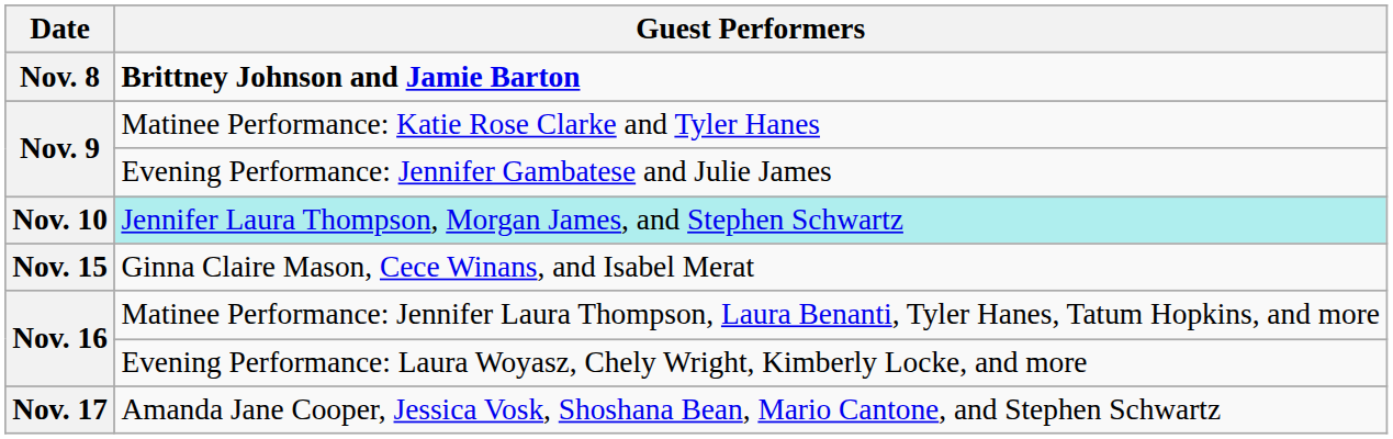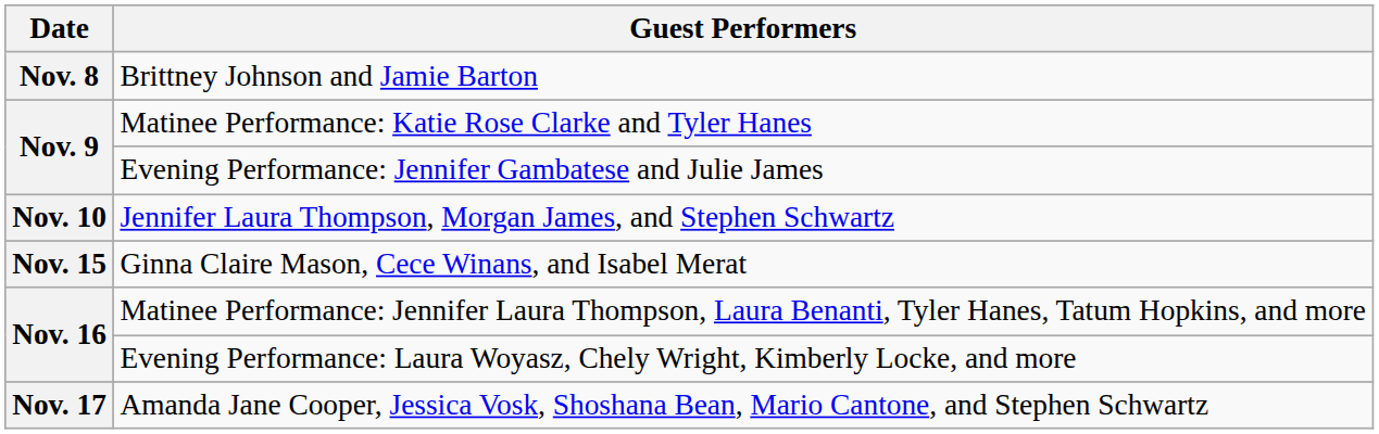Brittney Johnson and Jamie Barton | Guest Performers: bold -> normal
Jennifer Laura Thompson, Morgan James, and Stephen Schwartz | Guest Performers: paleturquoise background -> no background
